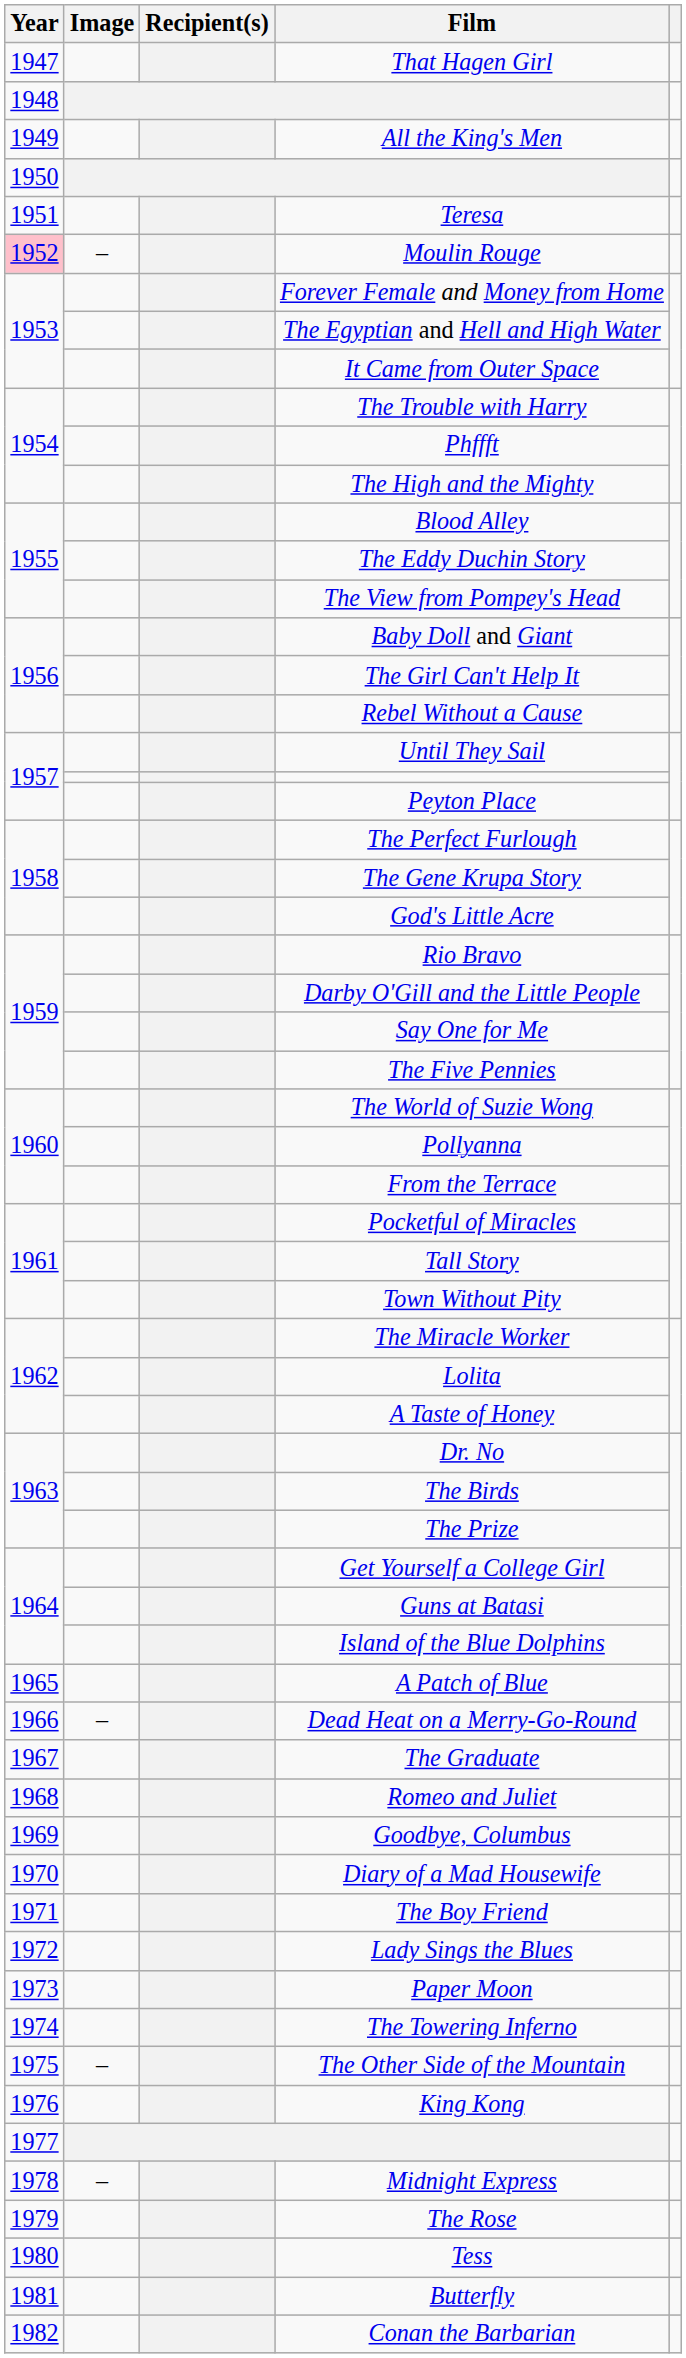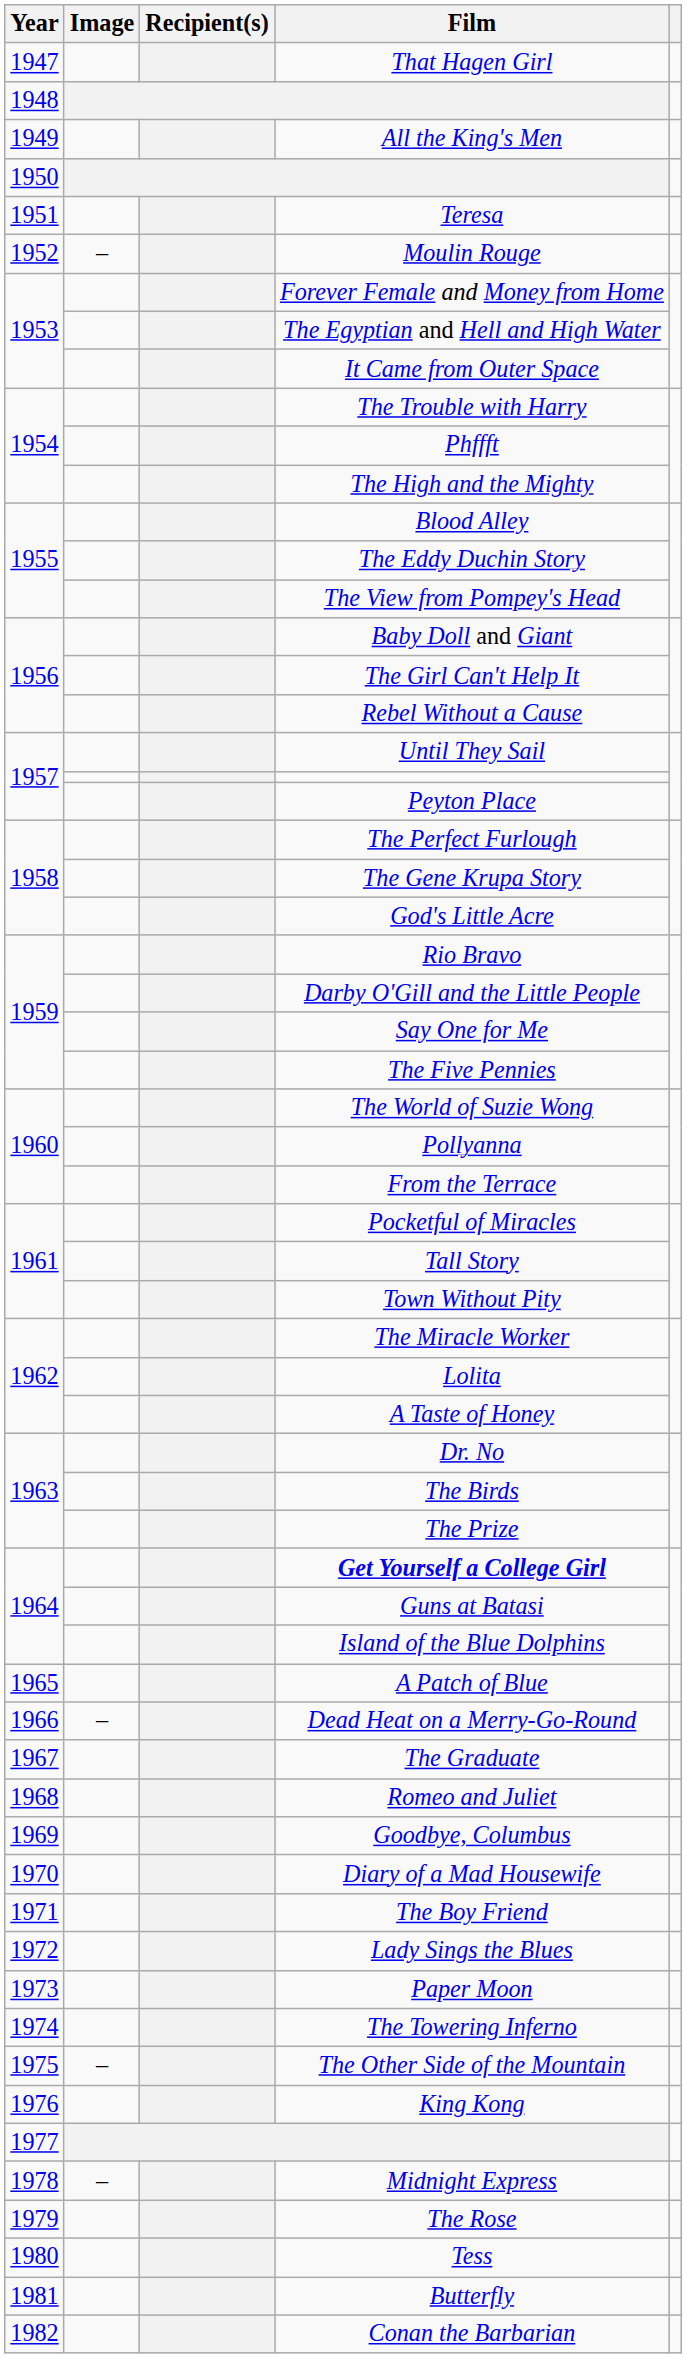Moulin Rouge | Year: pink background -> no background
Get Yourself a College Girl | Film: normal -> bold
